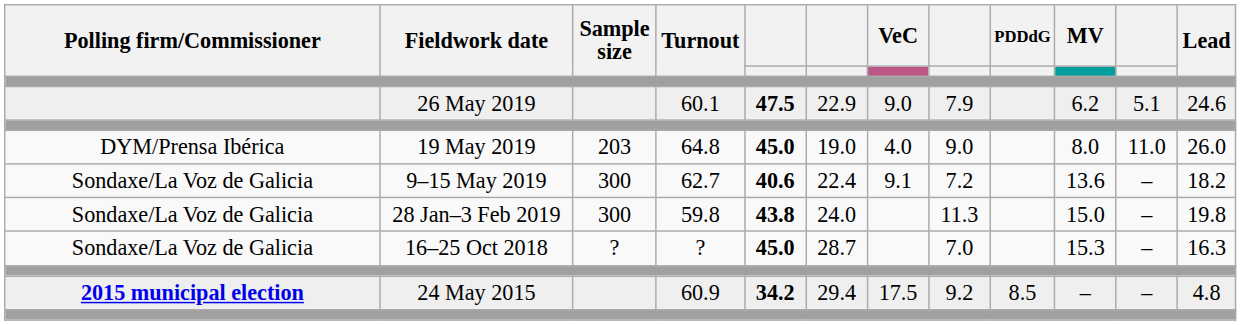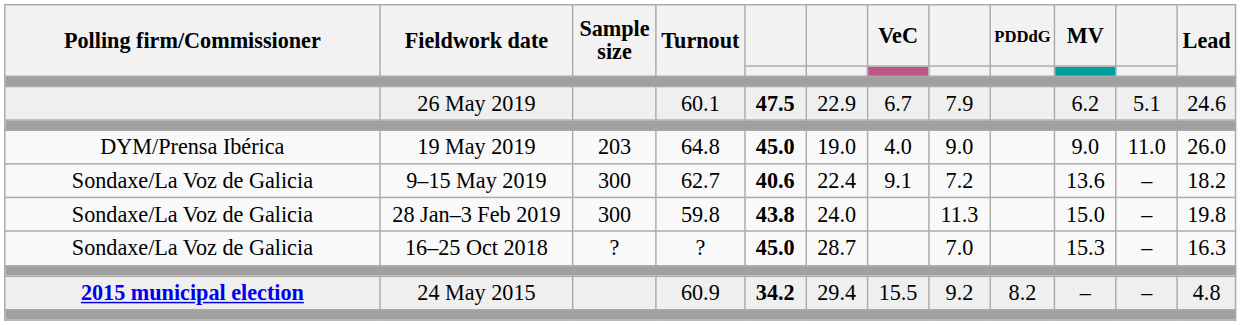26 May 2019 | VeC: 9.0 -> 6.7
19 May 2019 | MV: 8.0 -> 9.0
24 May 2015 | VeC: 17.5 -> 15.5
24 May 2015 | PDDdG: 8.5 -> 8.2
